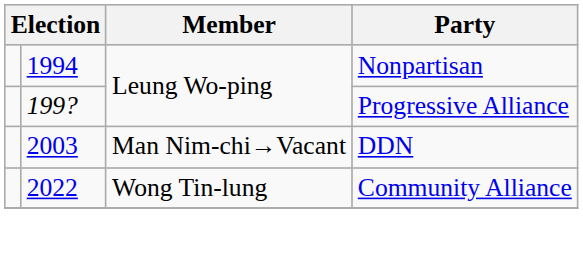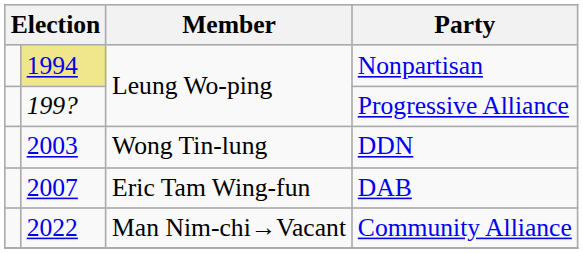Nonpartisan | column 2: no background -> khaki background
DDN | Member: Man Nim-chi→Vacant -> Wong Tin-lung
+ row: 2007 | Eric Tam Wing-fun | DAB
Community Alliance | Member: Wong Tin-lung -> Man Nim-chi→Vacant
